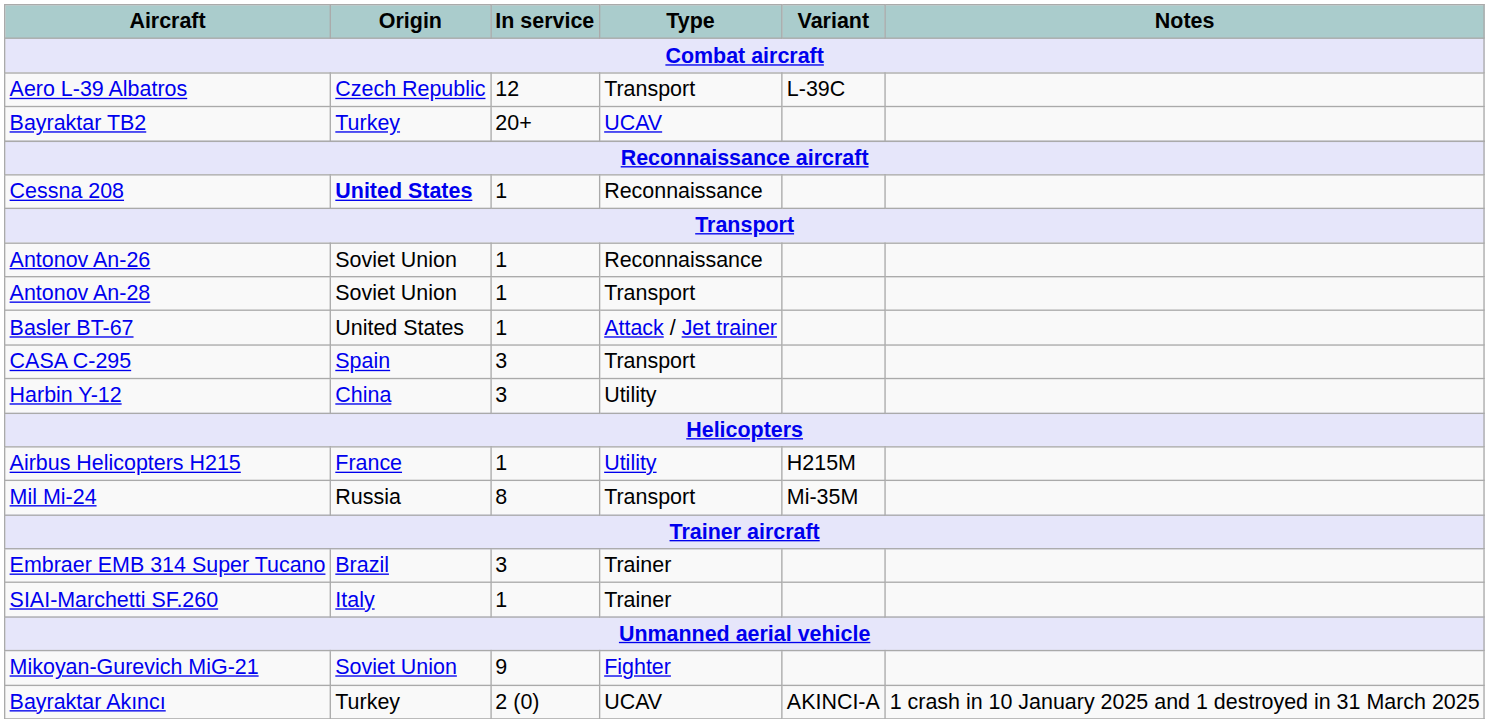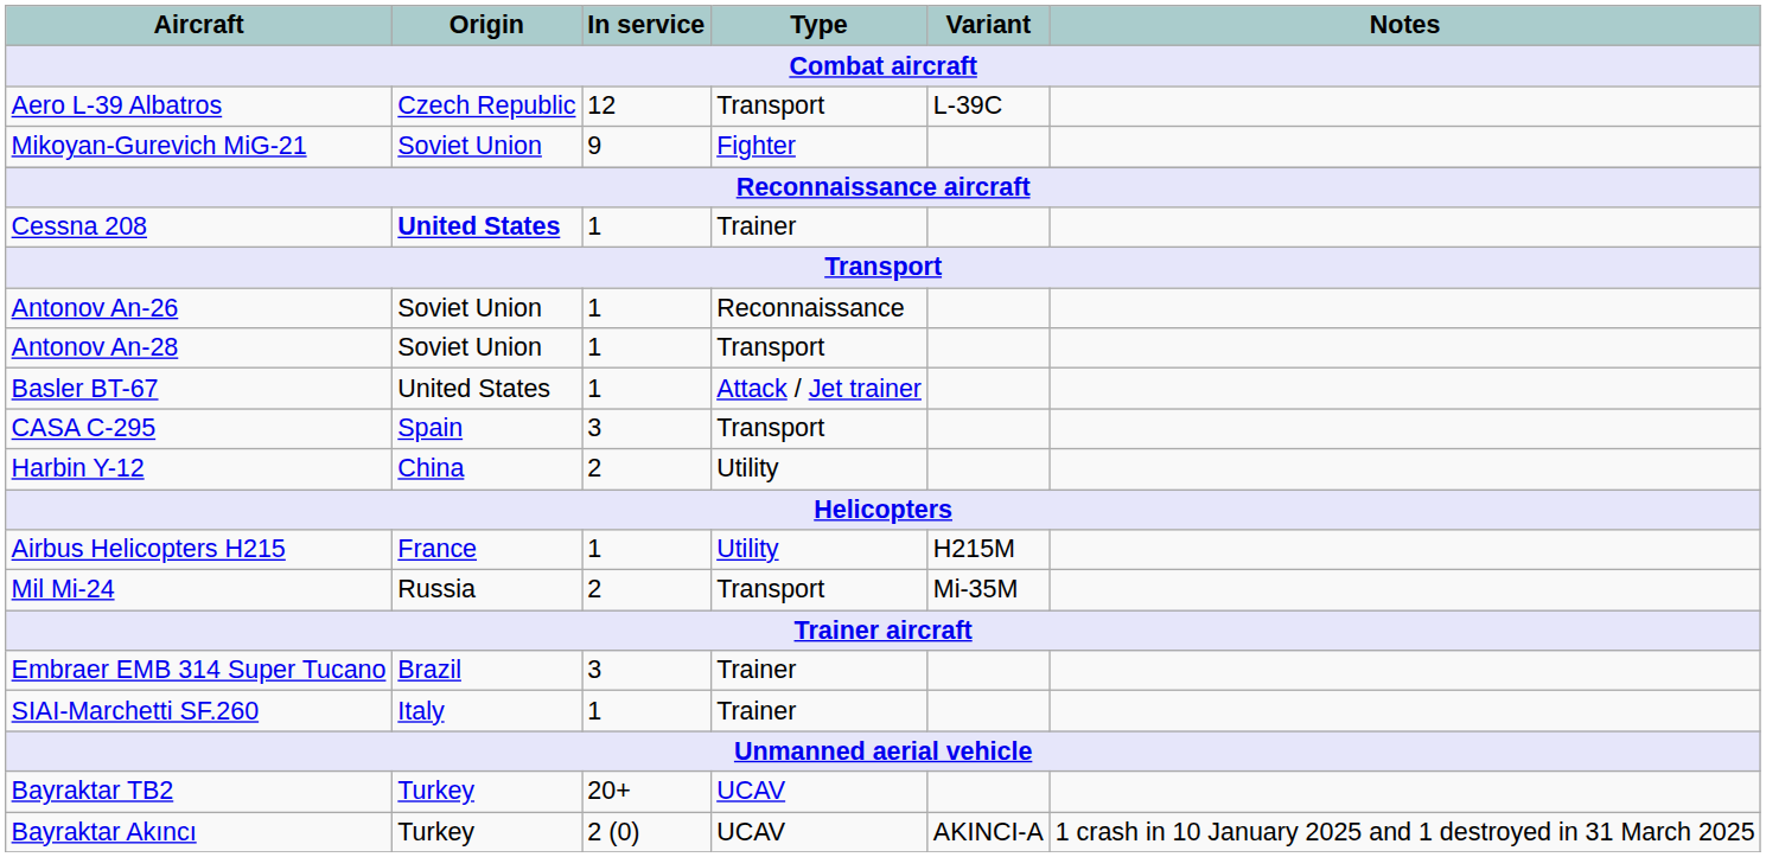rows swapped: Mikoyan-Gurevich MiG-21 <-> Bayraktar TB2
Cessna 208 | Type: Reconnaissance -> Trainer
Harbin Y-12 | In service: 3 -> 2
Mil Mi-24 | In service: 8 -> 2
